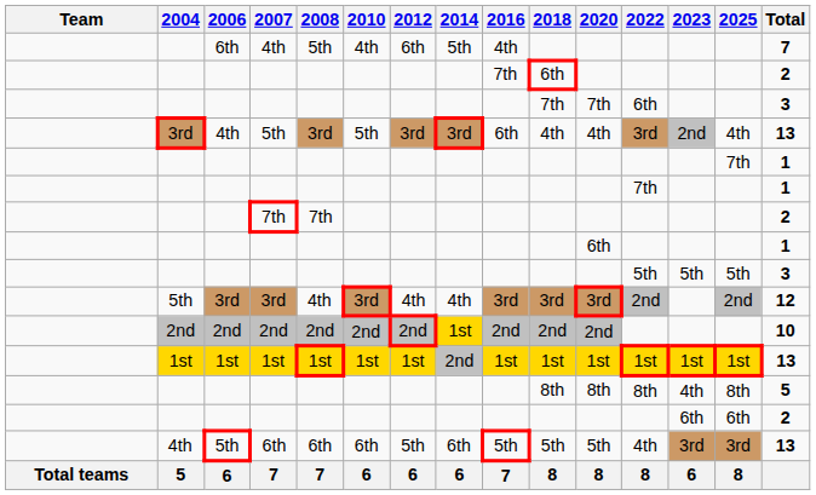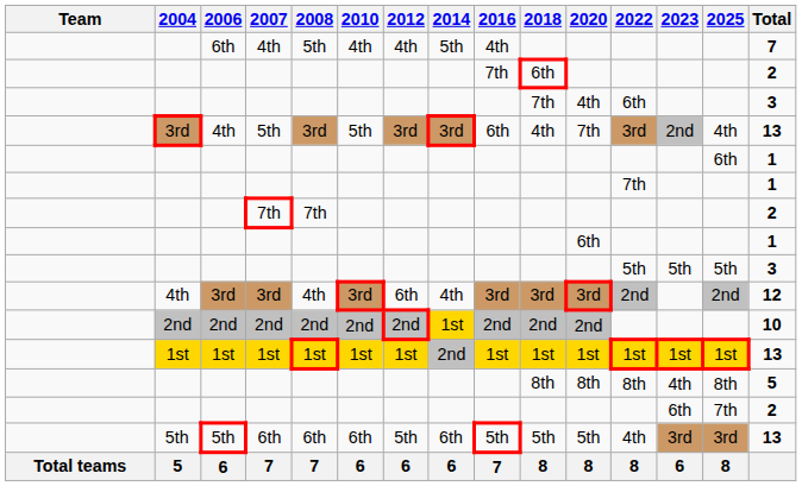row 2 | 2012: 6th -> 4th
row 4 | 2020: 7th -> 4th
row 5 | 2020: 4th -> 7th
row 6 | 2025: 7th -> 6th
row 11 | 2004: 5th -> 4th
row 11 | 2012: 4th -> 6th
row 15 | 2025: 6th -> 7th
row 16 | 2004: 4th -> 5th
